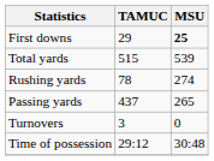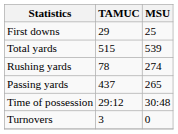First downs | MSU: bold -> normal
rows swapped: Turnovers <-> Time of possession
